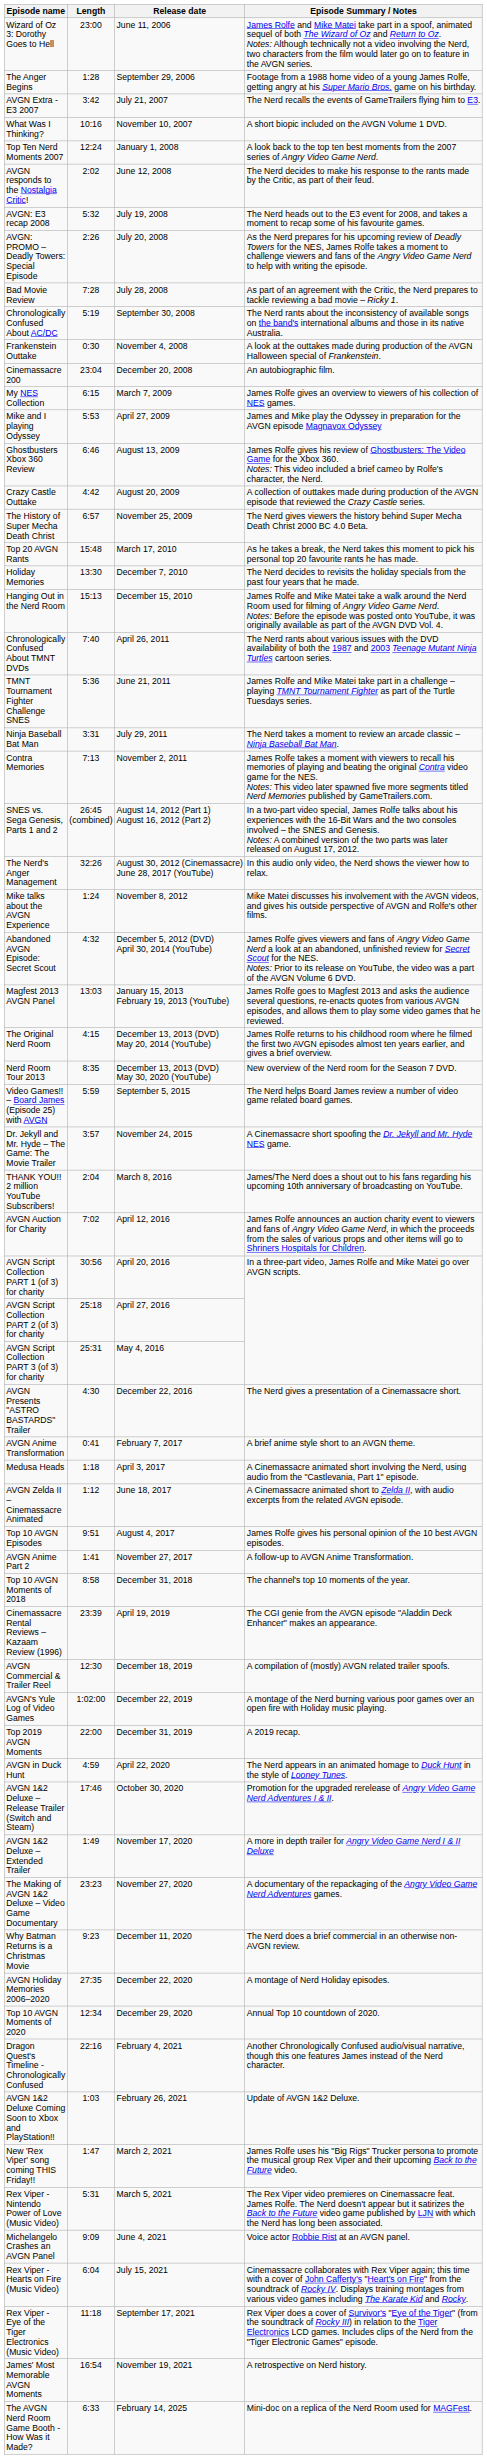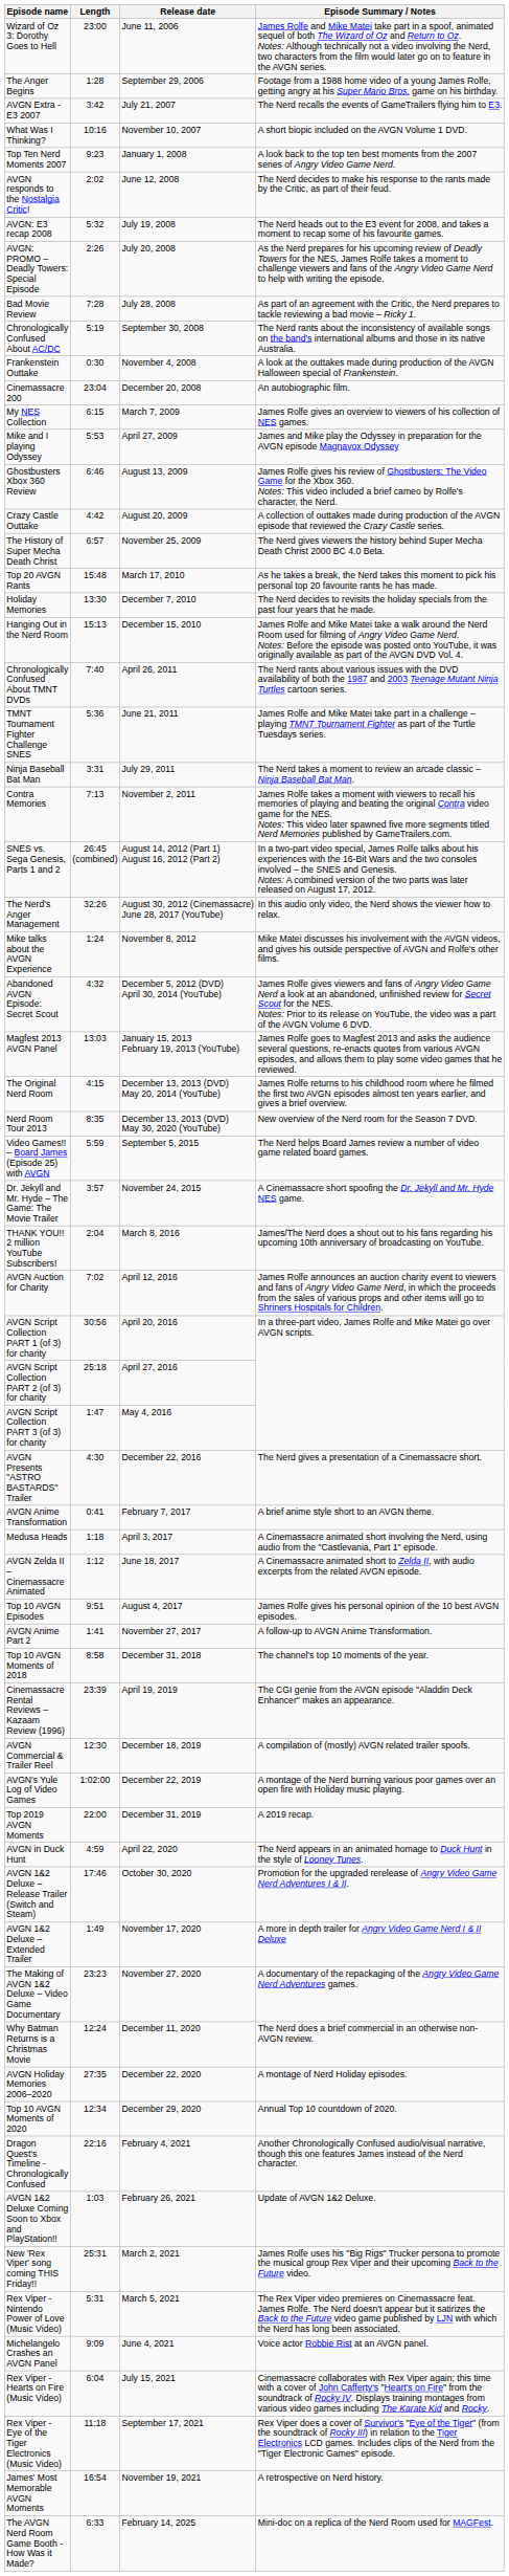Top Ten Nerd Moments 2007 | Length: 12:24 -> 9:23
AVGN Script Collection PART 3 (of 3) for charity | Length: 25:31 -> 1:47
Why Batman Returns is a Christmas Movie | Length: 9:23 -> 12:24
New 'Rex Viper' song coming THIS Friday!! | Length: 1:47 -> 25:31
